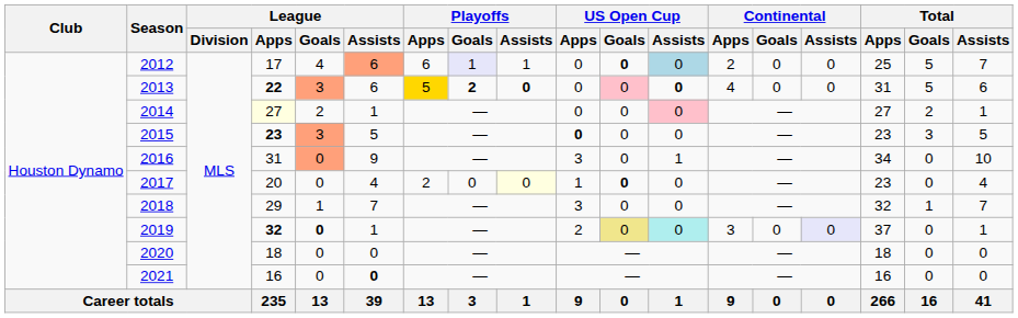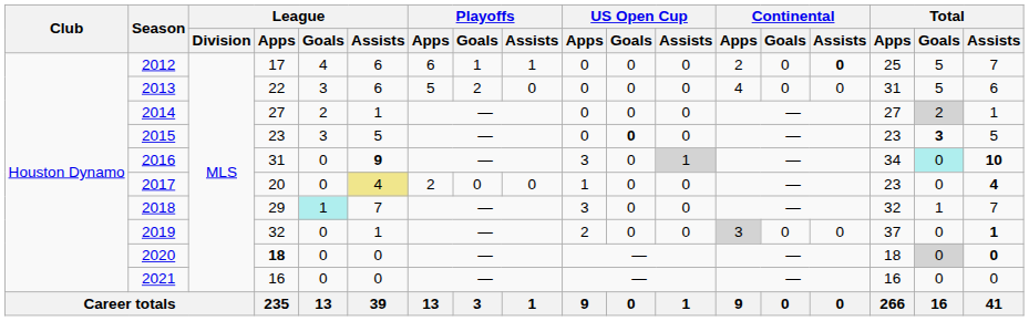2012 | League / Assists: lightsalmon background -> no background
2012 | Playoffs / Goals: lavender background -> no background
2012 | US Open Cup / Goals: bold -> normal
2012 | US Open Cup / Assists: lightblue background -> no background
2012 | Continental / Assists: normal -> bold
2013 | League / Apps: bold -> normal
2013 | League / Goals: lightsalmon background -> no background
2013 | Playoffs / Apps: gold background -> no background
2013 | Playoffs / Goals: bold -> normal
2013 | Playoffs / Assists: bold -> normal
2013 | US Open Cup / Goals: pink background -> no background
2013 | US Open Cup / Assists: bold -> normal
2014 | League / Apps: lightyellow background -> no background
2014 | US Open Cup / Assists: pink background -> no background
2014 | Total / Goals: no background -> lightgrey background
2015 | League / Apps: bold -> normal
2015 | League / Goals: lightsalmon background -> no background
2015 | US Open Cup / Apps: bold -> normal
2015 | US Open Cup / Goals: normal -> bold
2015 | Total / Goals: normal -> bold
2016 | League / Goals: lightsalmon background -> no background
2016 | League / Assists: normal -> bold
2016 | US Open Cup / Assists: no background -> lightgrey background
2016 | Total / Goals: no background -> paleturquoise background
2016 | Total / Assists: normal -> bold
2017 | League / Assists: no background -> khaki background
2017 | Playoffs / Assists: lightyellow background -> no background
2017 | US Open Cup / Goals: bold -> normal
2017 | Total / Assists: normal -> bold
2018 | League / Goals: no background -> paleturquoise background
2019 | League / Apps: bold -> normal
2019 | League / Goals: bold -> normal
2019 | US Open Cup / Goals: khaki background -> no background
2019 | US Open Cup / Assists: paleturquoise background -> no background
2019 | Continental / Apps: no background -> lightgrey background
2019 | Continental / Assists: lavender background -> no background
2019 | Total / Assists: normal -> bold
2020 | League / Apps: normal -> bold
2020 | Total / Goals: no background -> lightgrey background
2020 | Total / Assists: normal -> bold
2021 | League / Assists: bold -> normal
